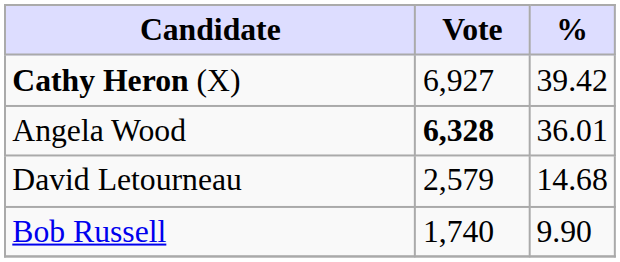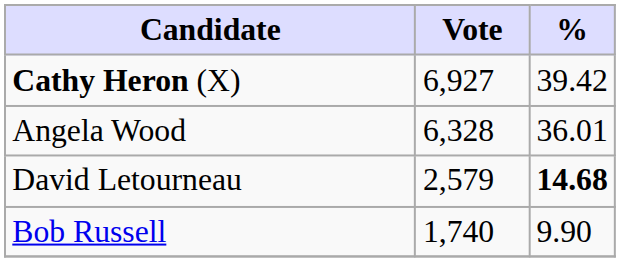Angela Wood | Vote: bold -> normal
David Letourneau | %: normal -> bold
